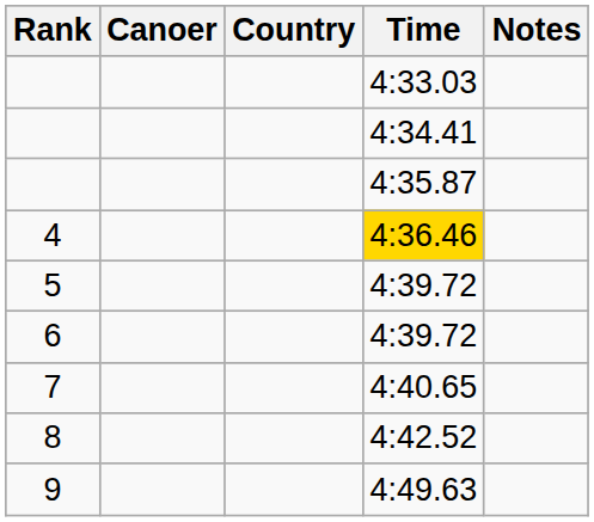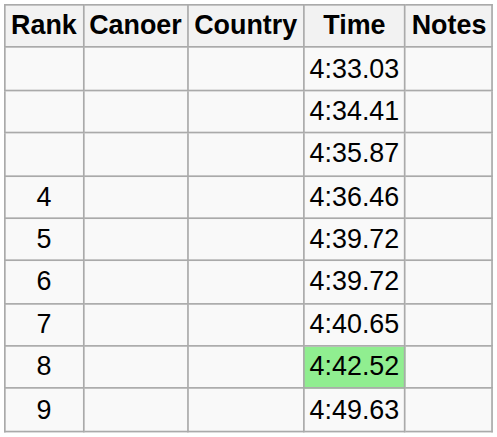4:36.46 | Time: gold background -> no background
4:42.52 | Time: no background -> lightgreen background
